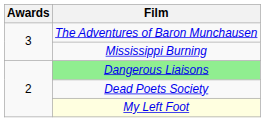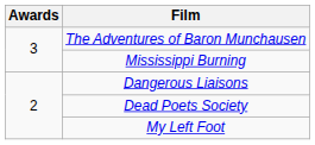Dangerous Liaisons | Film: lightgreen background -> no background
My Left Foot | Film: lightyellow background -> no background
